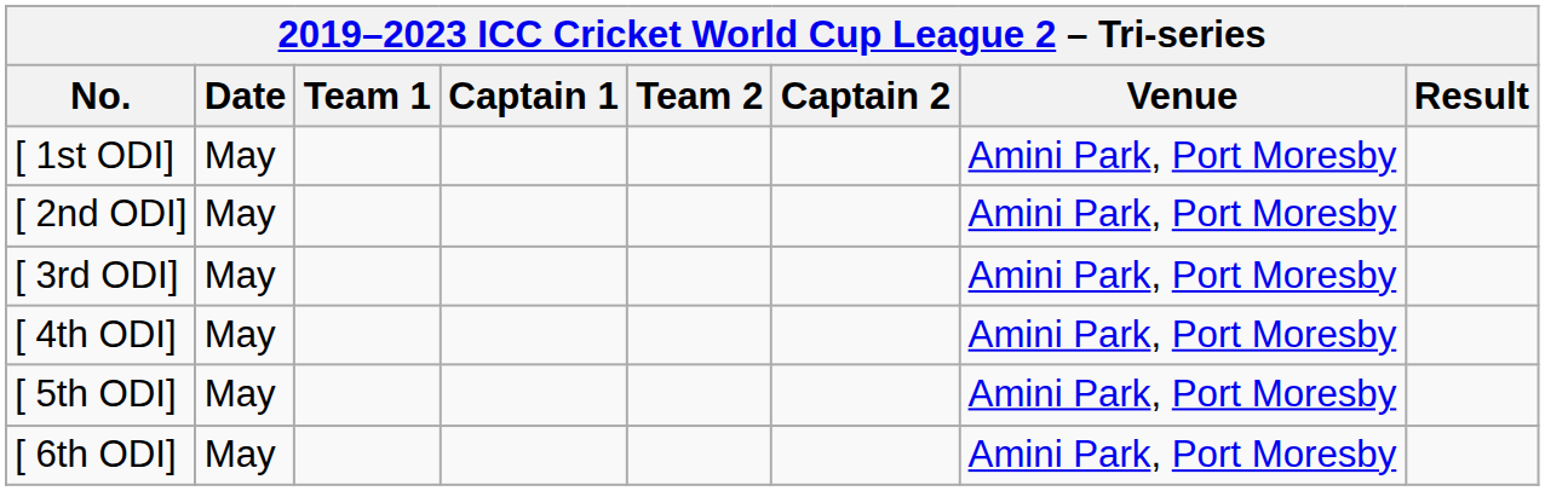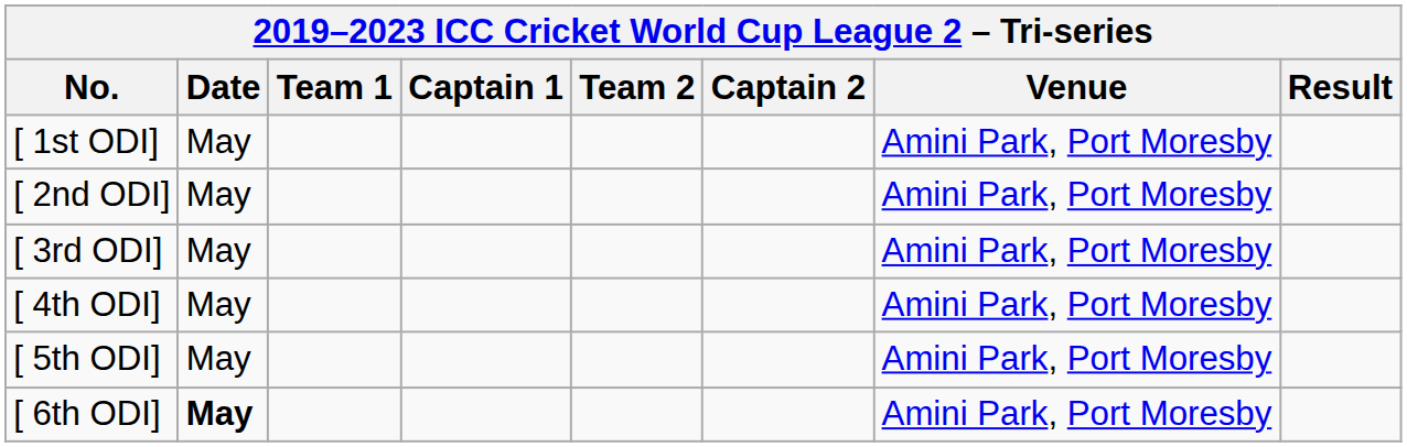[ 6th ODI] | Date: normal -> bold
